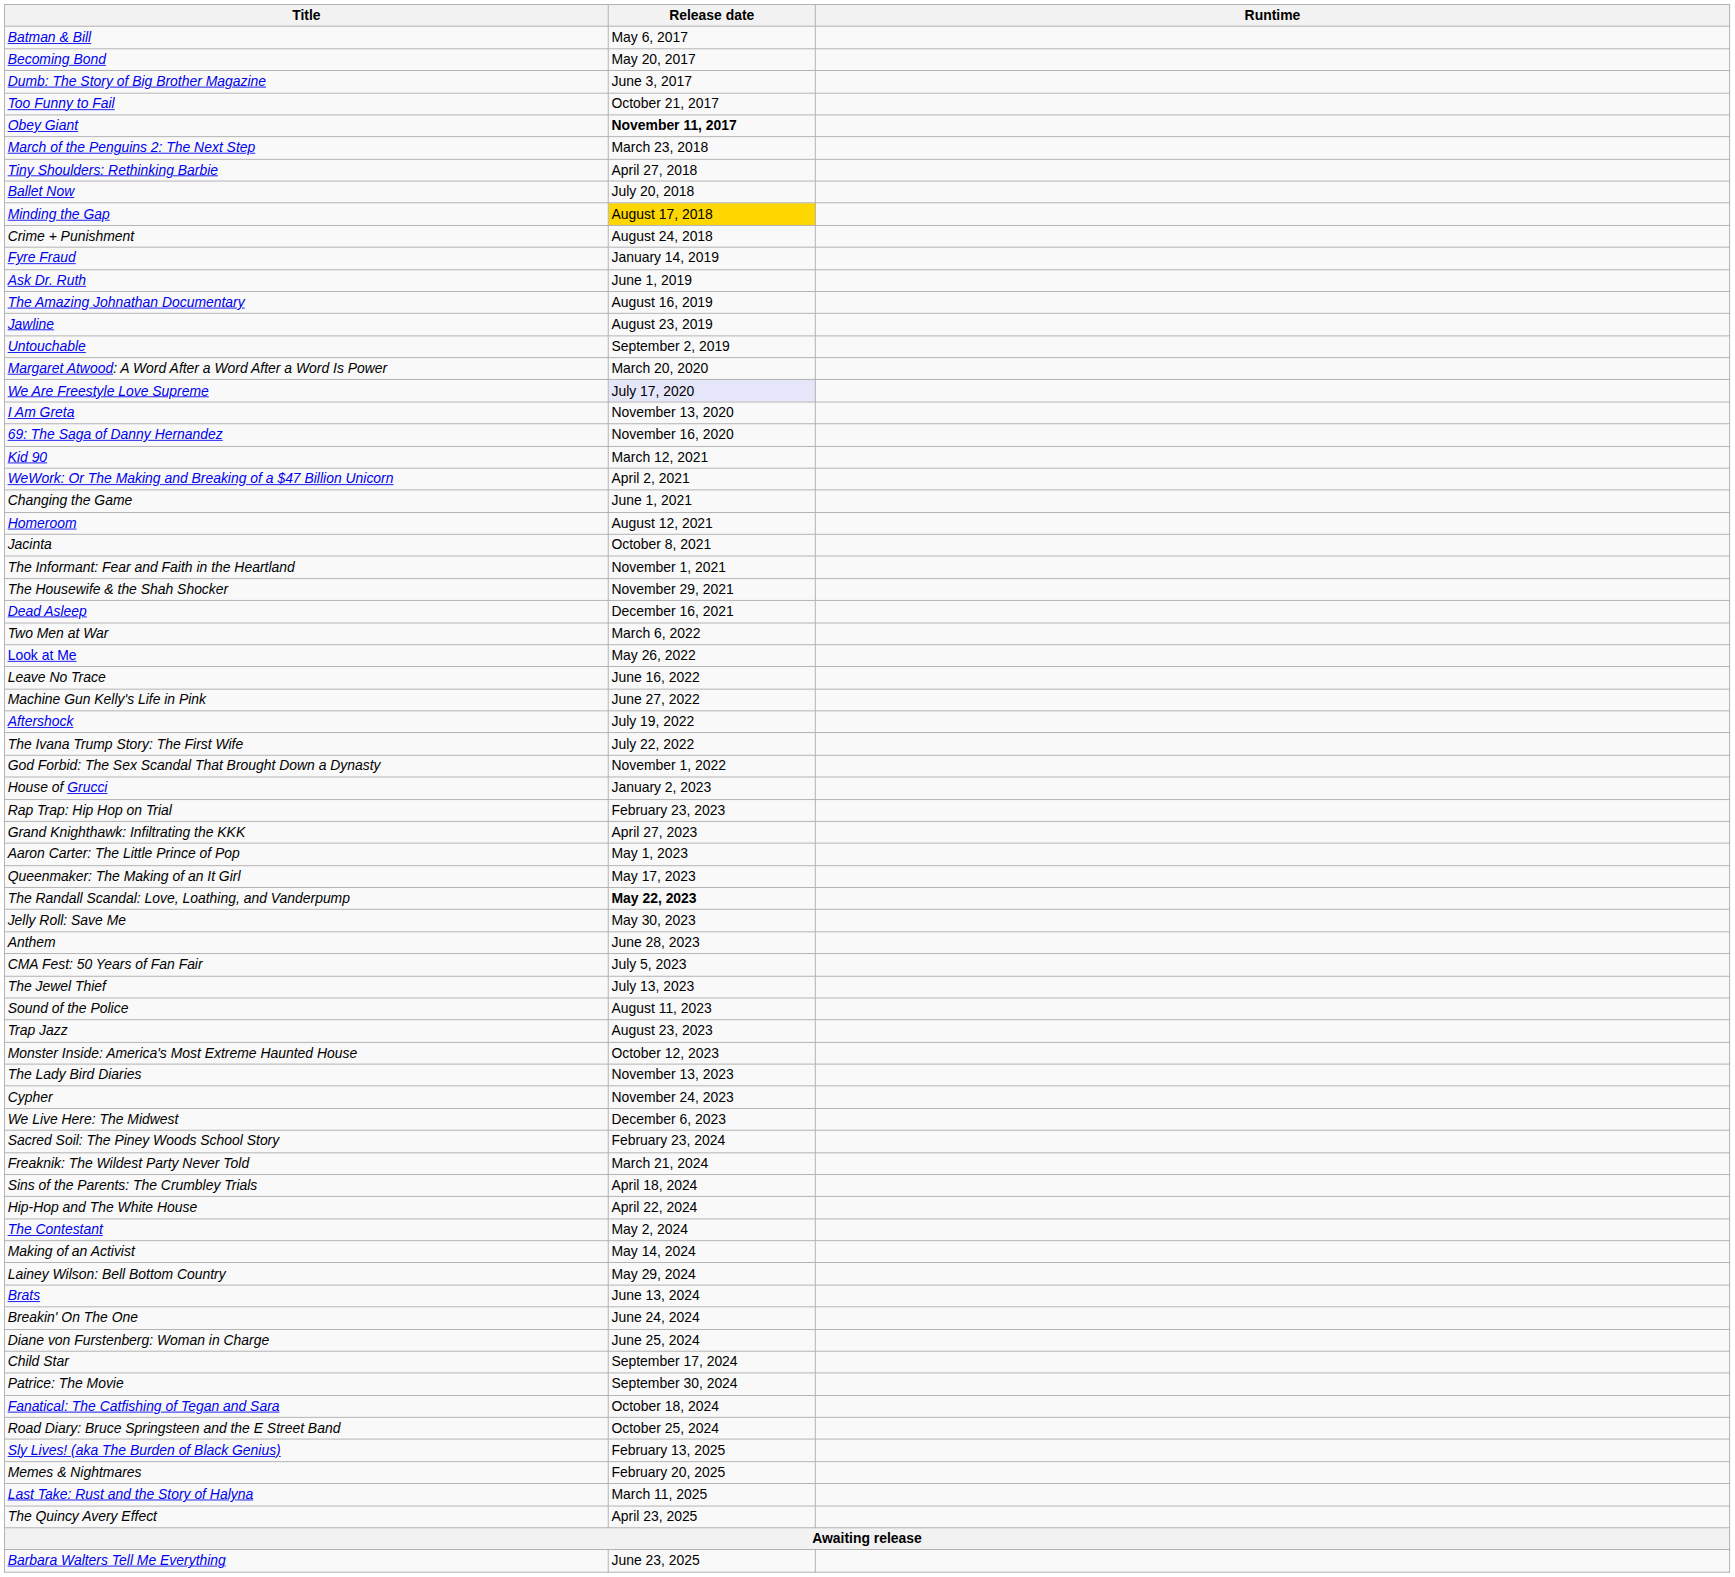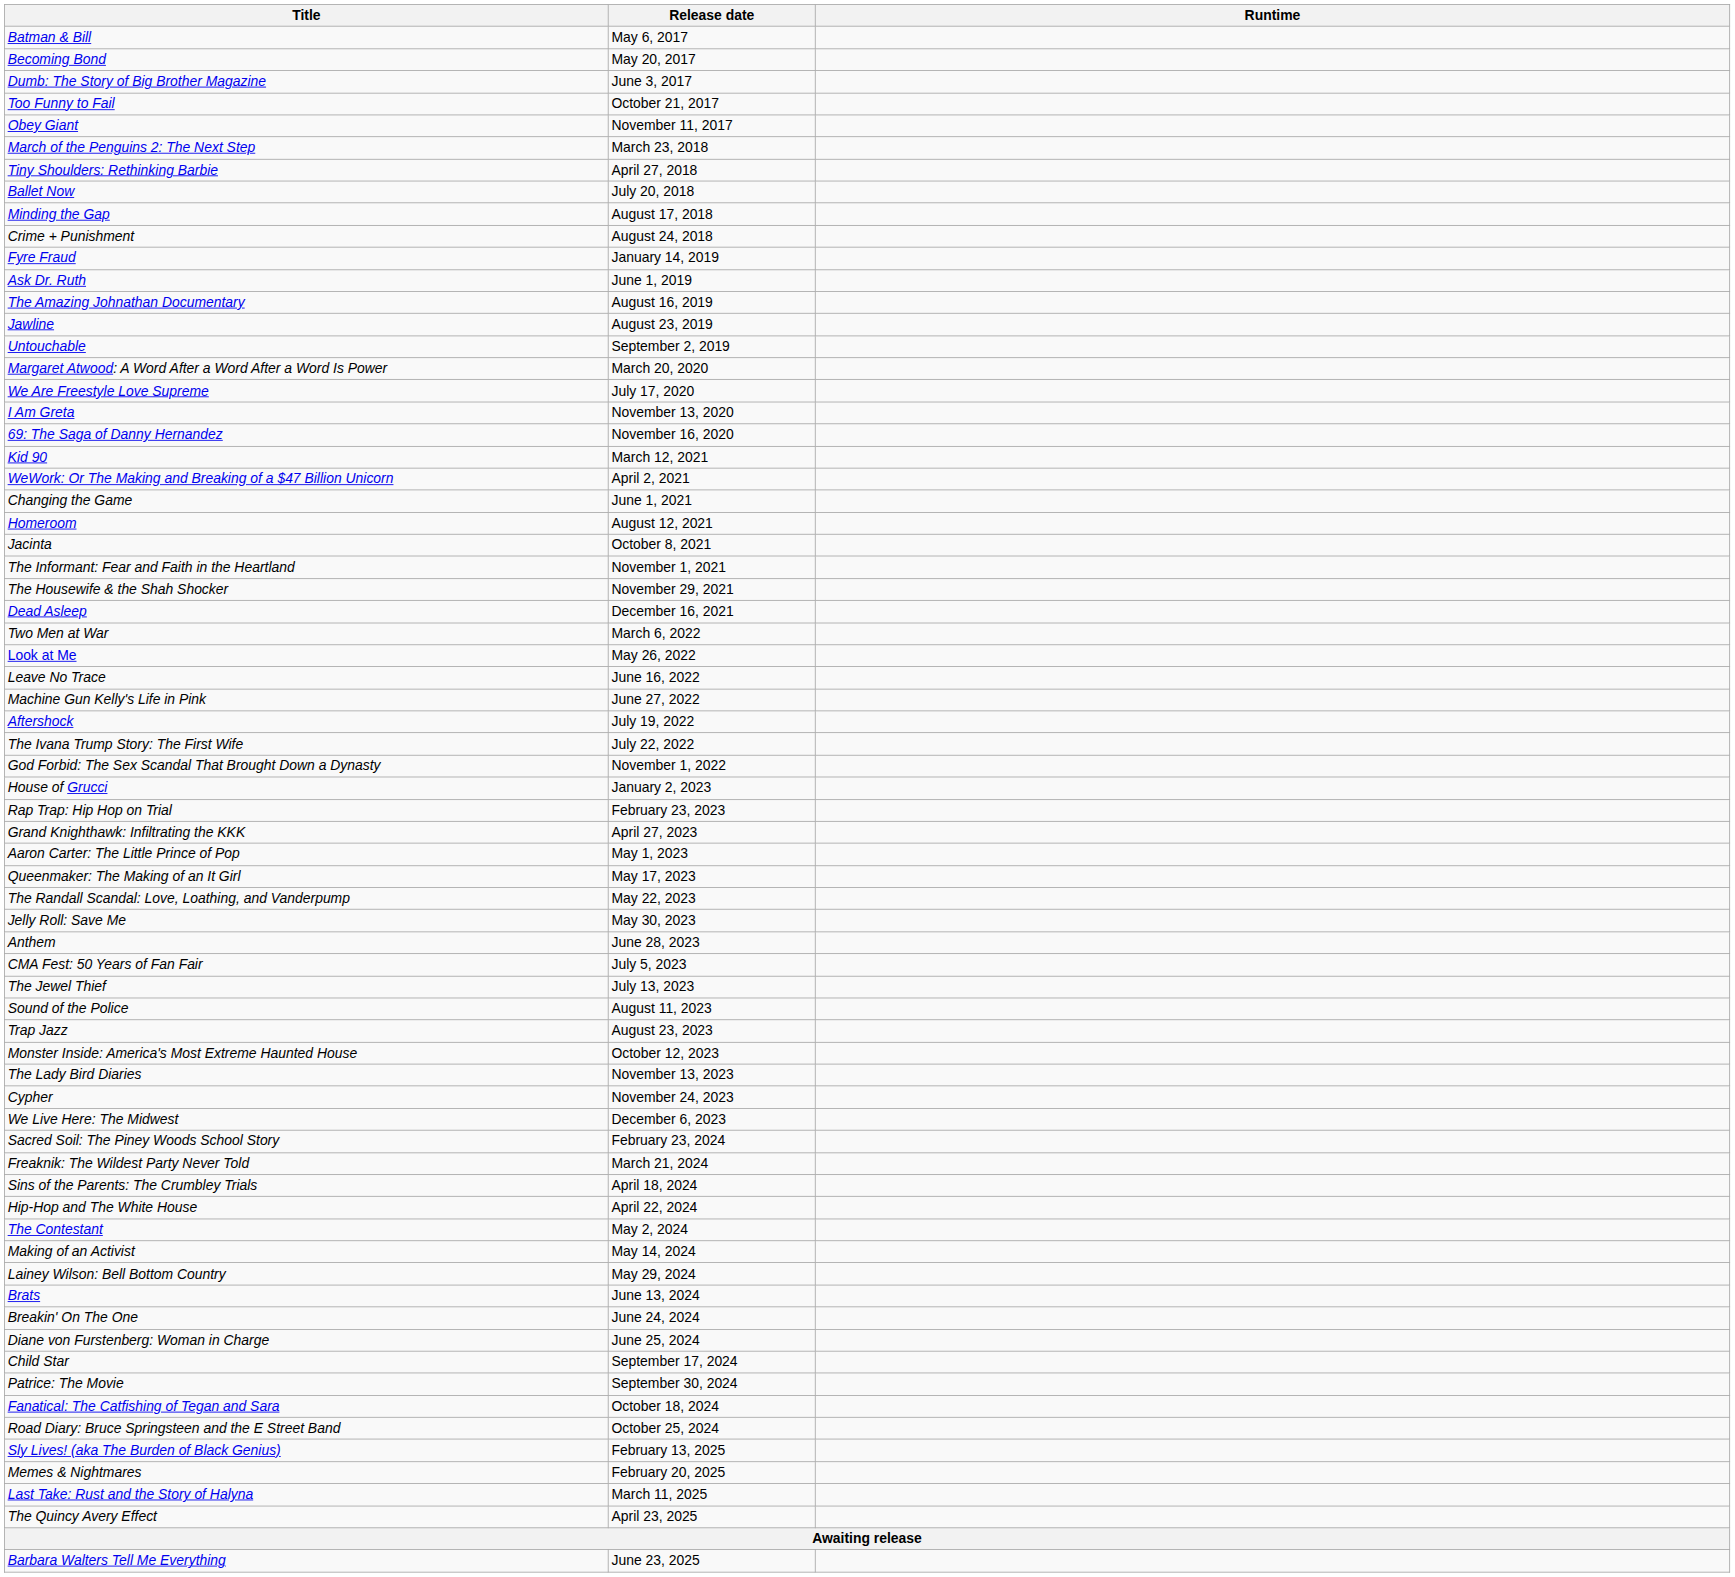Obey Giant | Release date: bold -> normal
Minding the Gap | Release date: gold background -> no background
We Are Freestyle Love Supreme | Release date: lavender background -> no background
The Randall Scandal: Love, Loathing, and Vanderpump | Release date: bold -> normal
